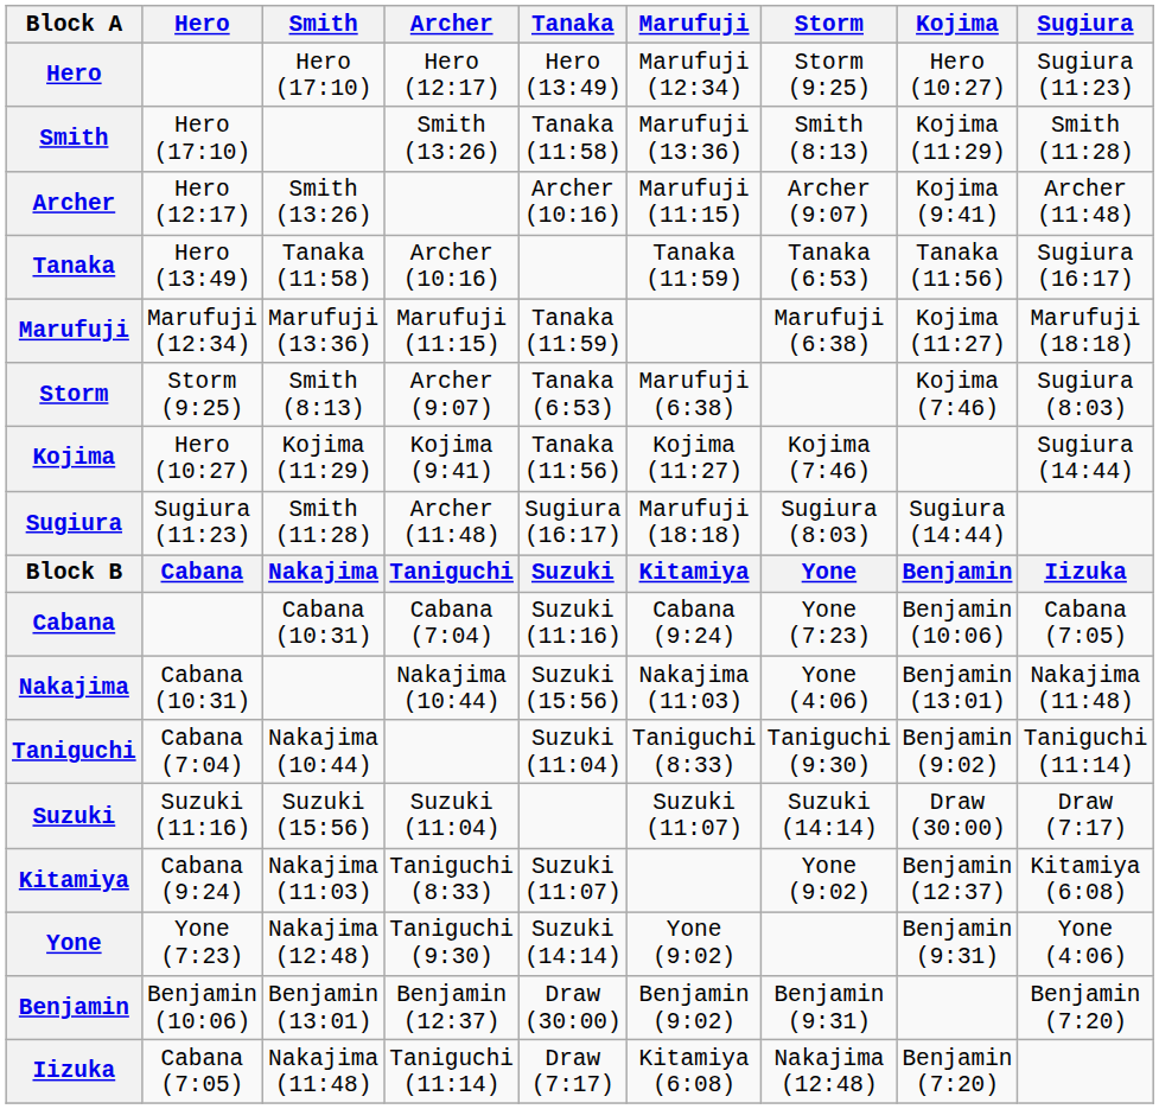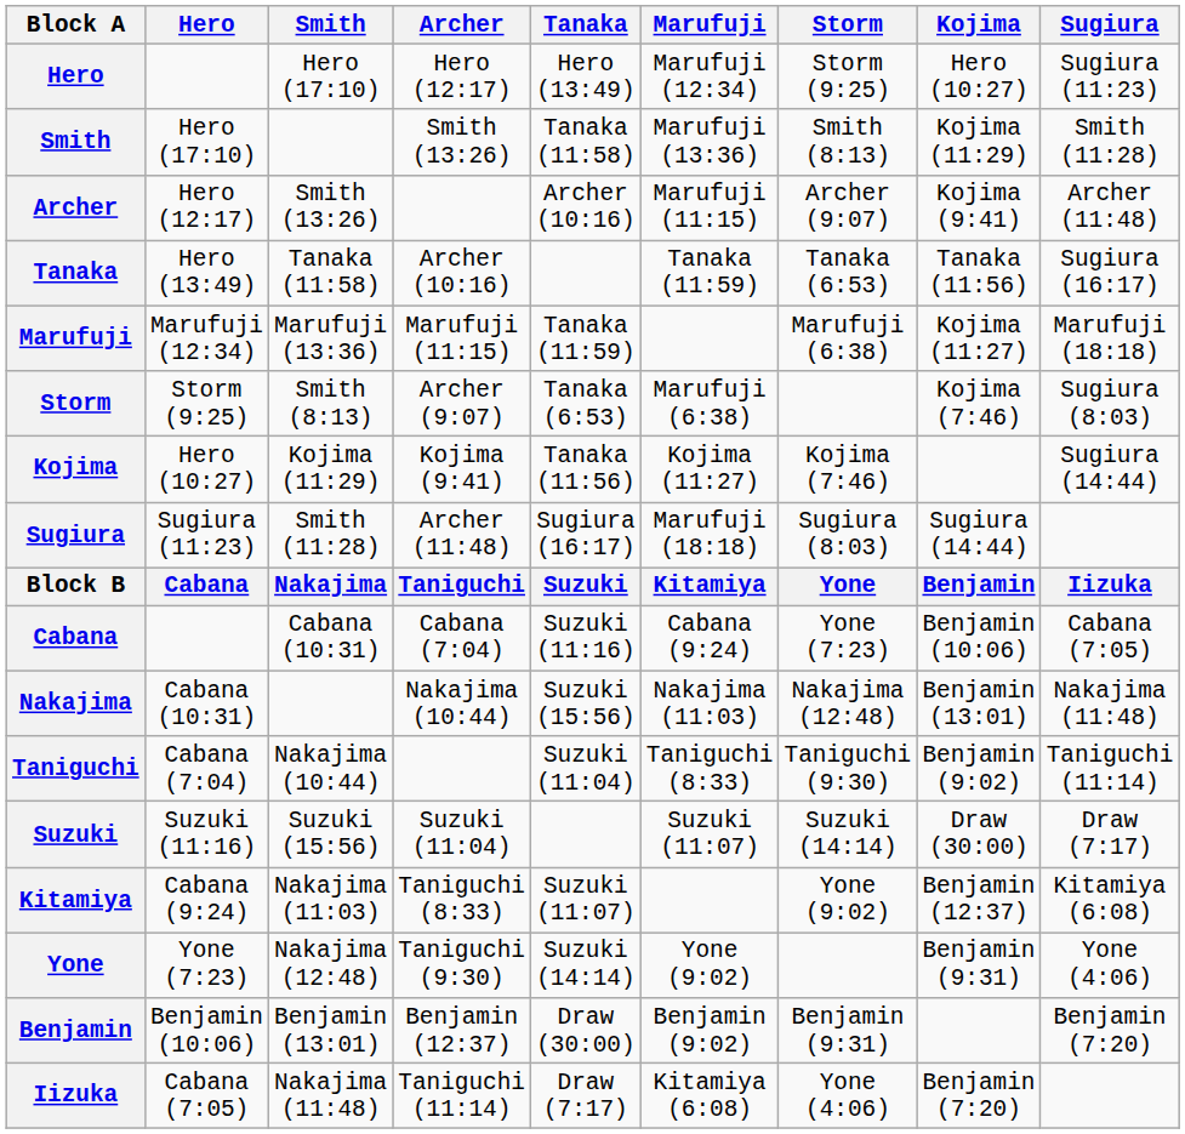row 12 | Storm: Yone (4:06) -> Nakajima (12:48)
row 18 | Storm: Nakajima (12:48) -> Yone (4:06)
